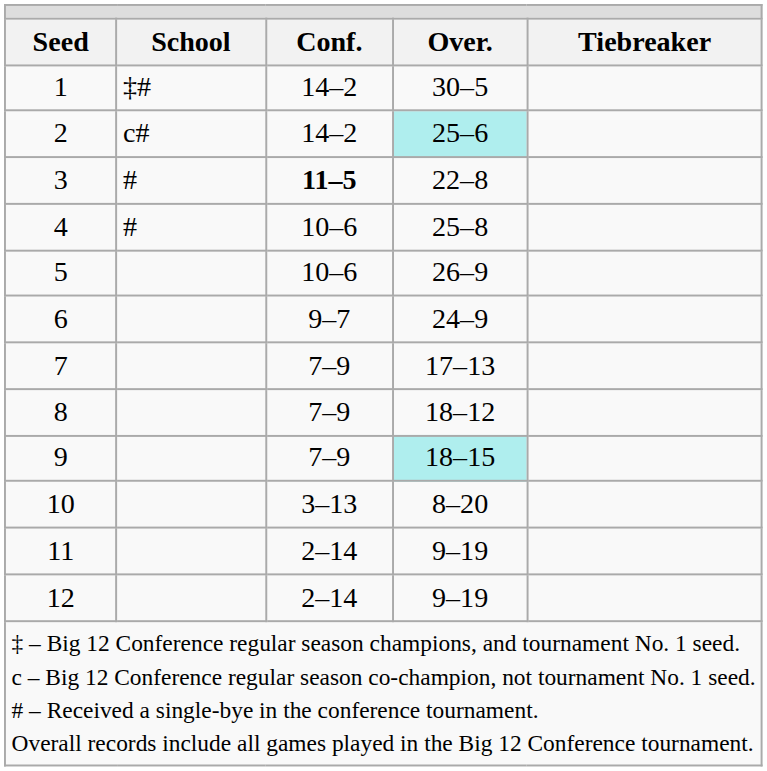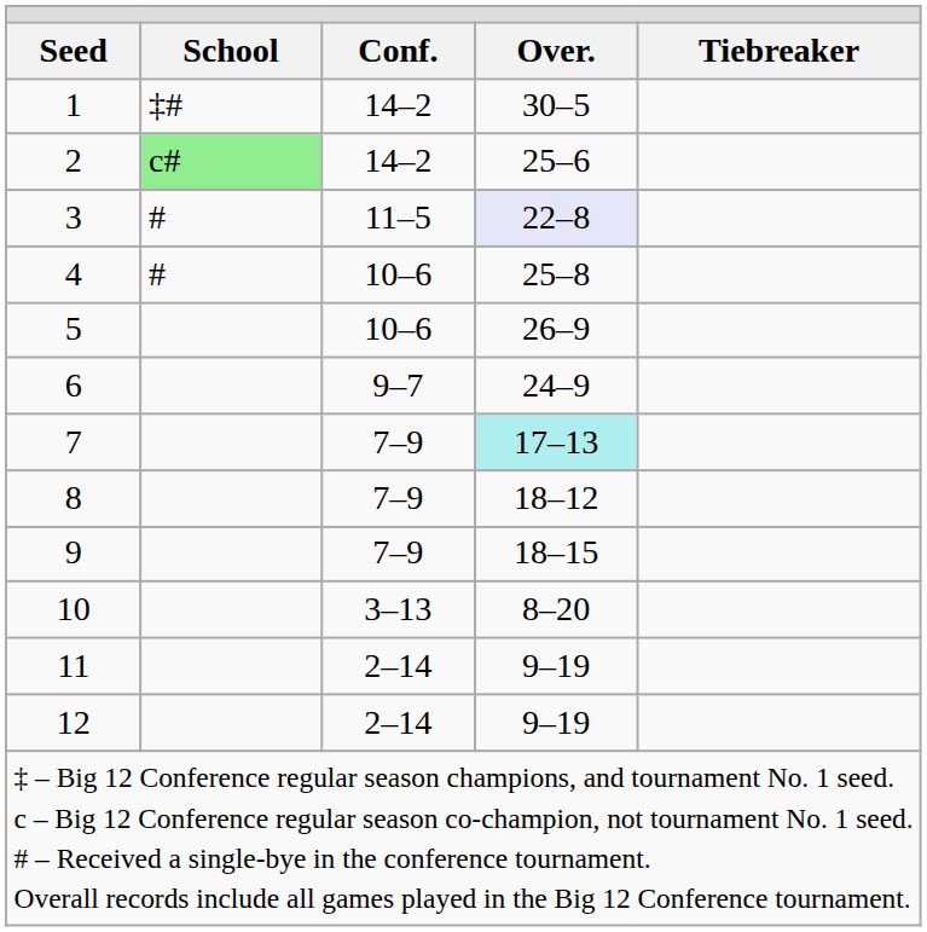2 | column 2: no background -> lightgreen background
2 | column 4: paleturquoise background -> no background
3 | column 3: bold -> normal
3 | column 4: no background -> lavender background
7 | column 4: no background -> paleturquoise background
9 | column 4: paleturquoise background -> no background
